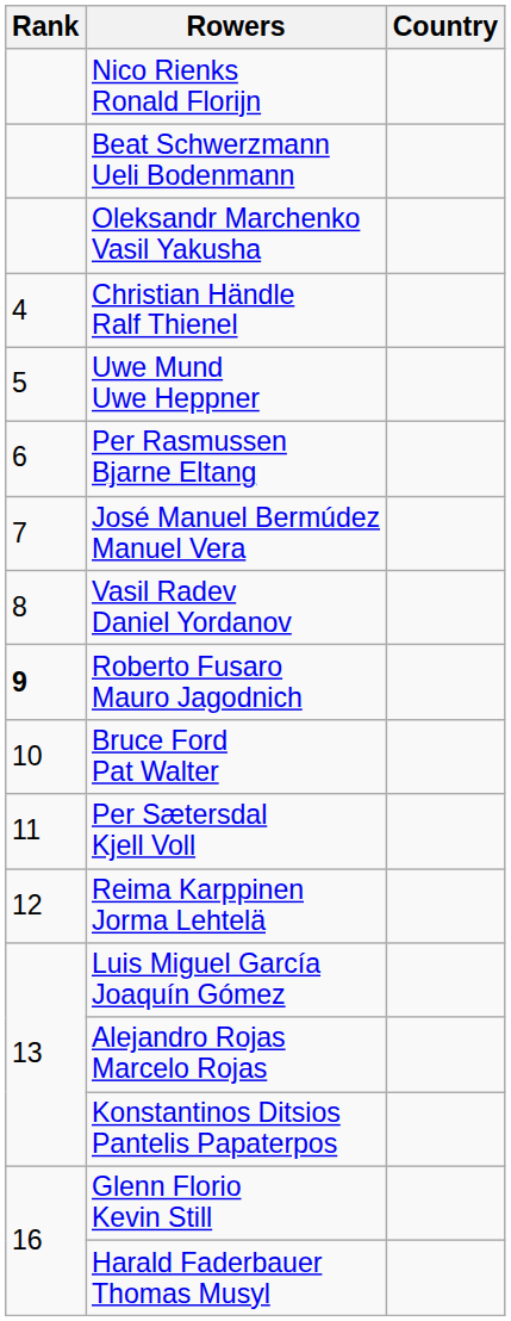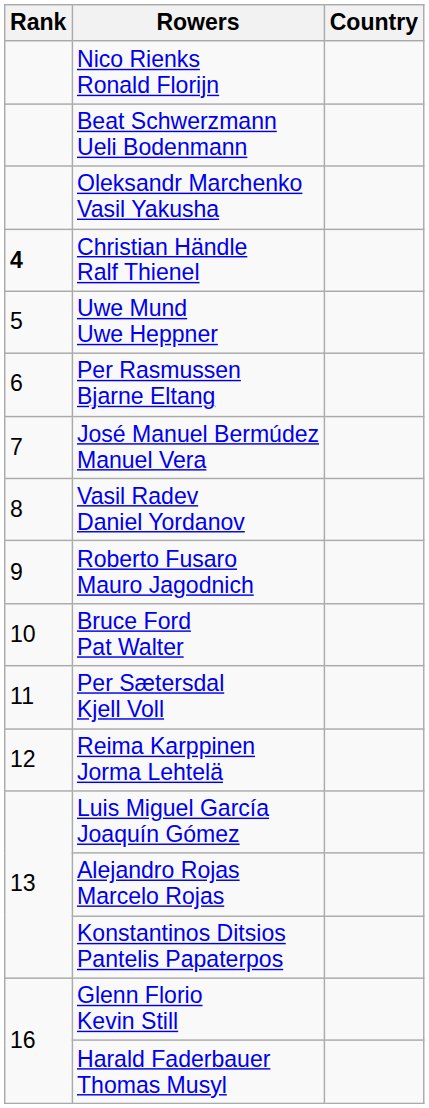Christian Händle Ralf Thienel | Rank: normal -> bold
Roberto Fusaro Mauro Jagodnich | Rank: bold -> normal
